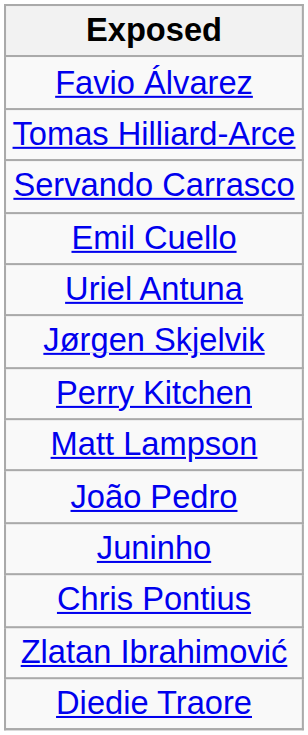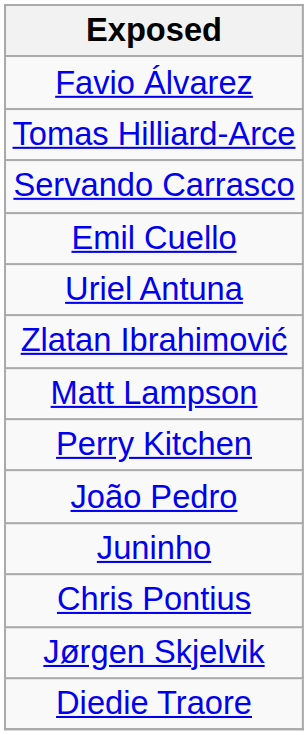row 7 | column 1: Jørgen Skjelvik -> Zlatan Ibrahimović
row 8 | column 1: Perry Kitchen -> Matt Lampson
row 9 | column 1: Matt Lampson -> Perry Kitchen
row 13 | column 1: Zlatan Ibrahimović -> Jørgen Skjelvik
